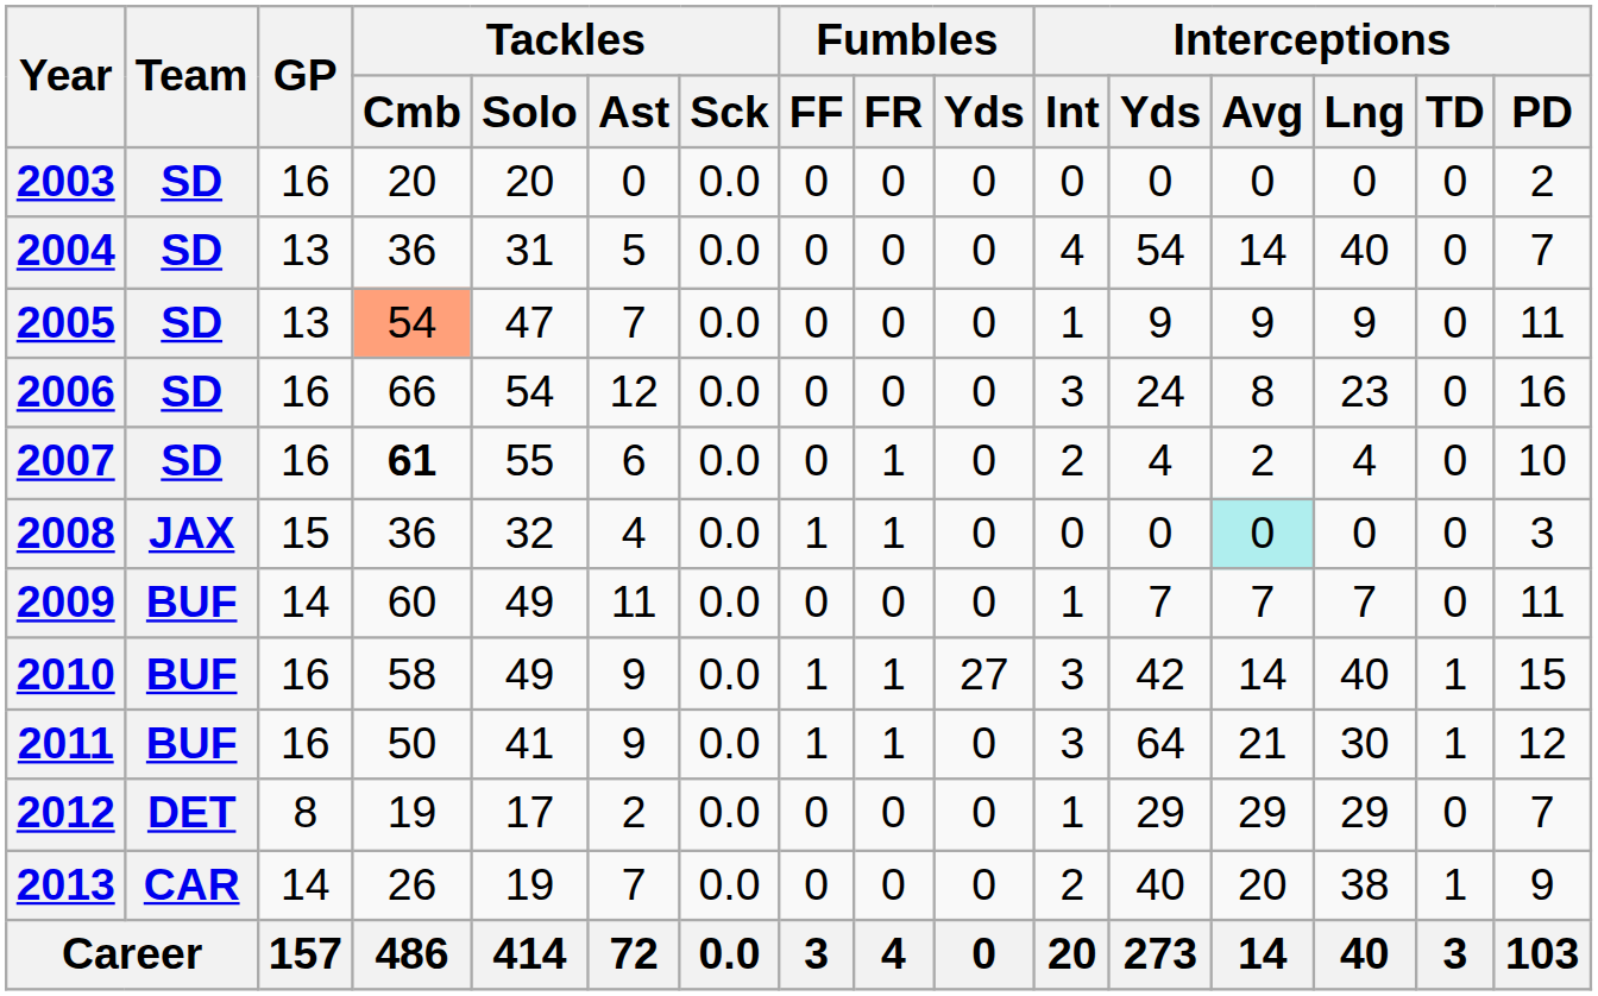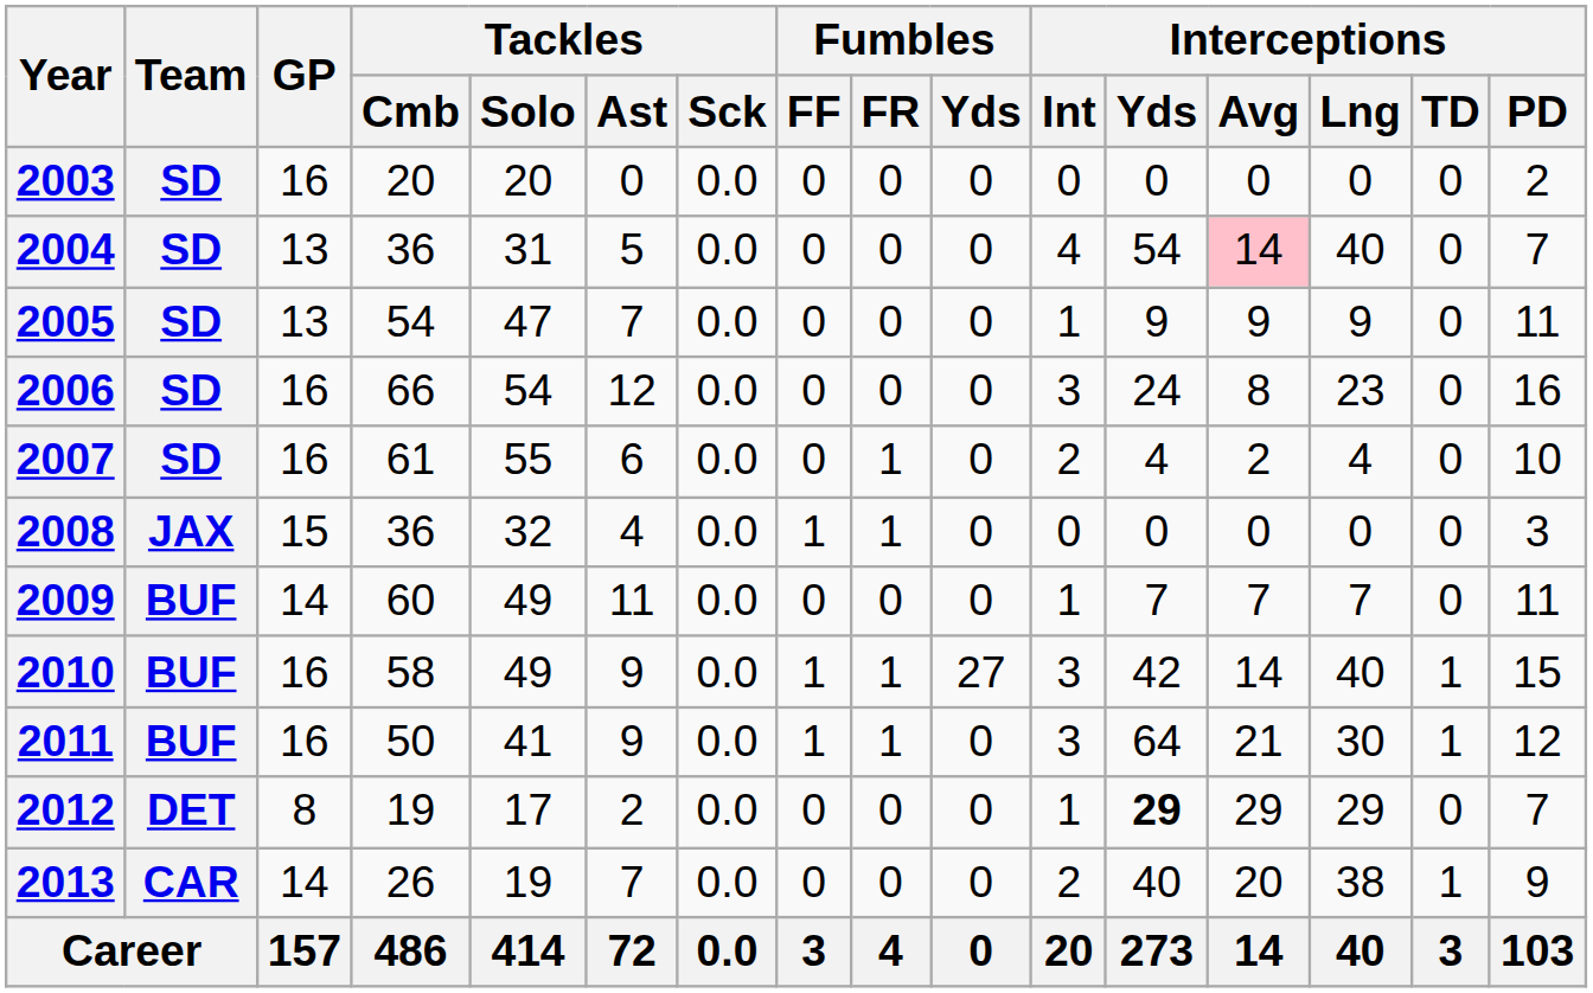2004 | Interceptions / Avg: no background -> pink background
2005 | Tackles / Cmb: lightsalmon background -> no background
2007 | Tackles / Cmb: bold -> normal
2008 | Interceptions / Avg: paleturquoise background -> no background
2012 | Interceptions / Yds: normal -> bold
